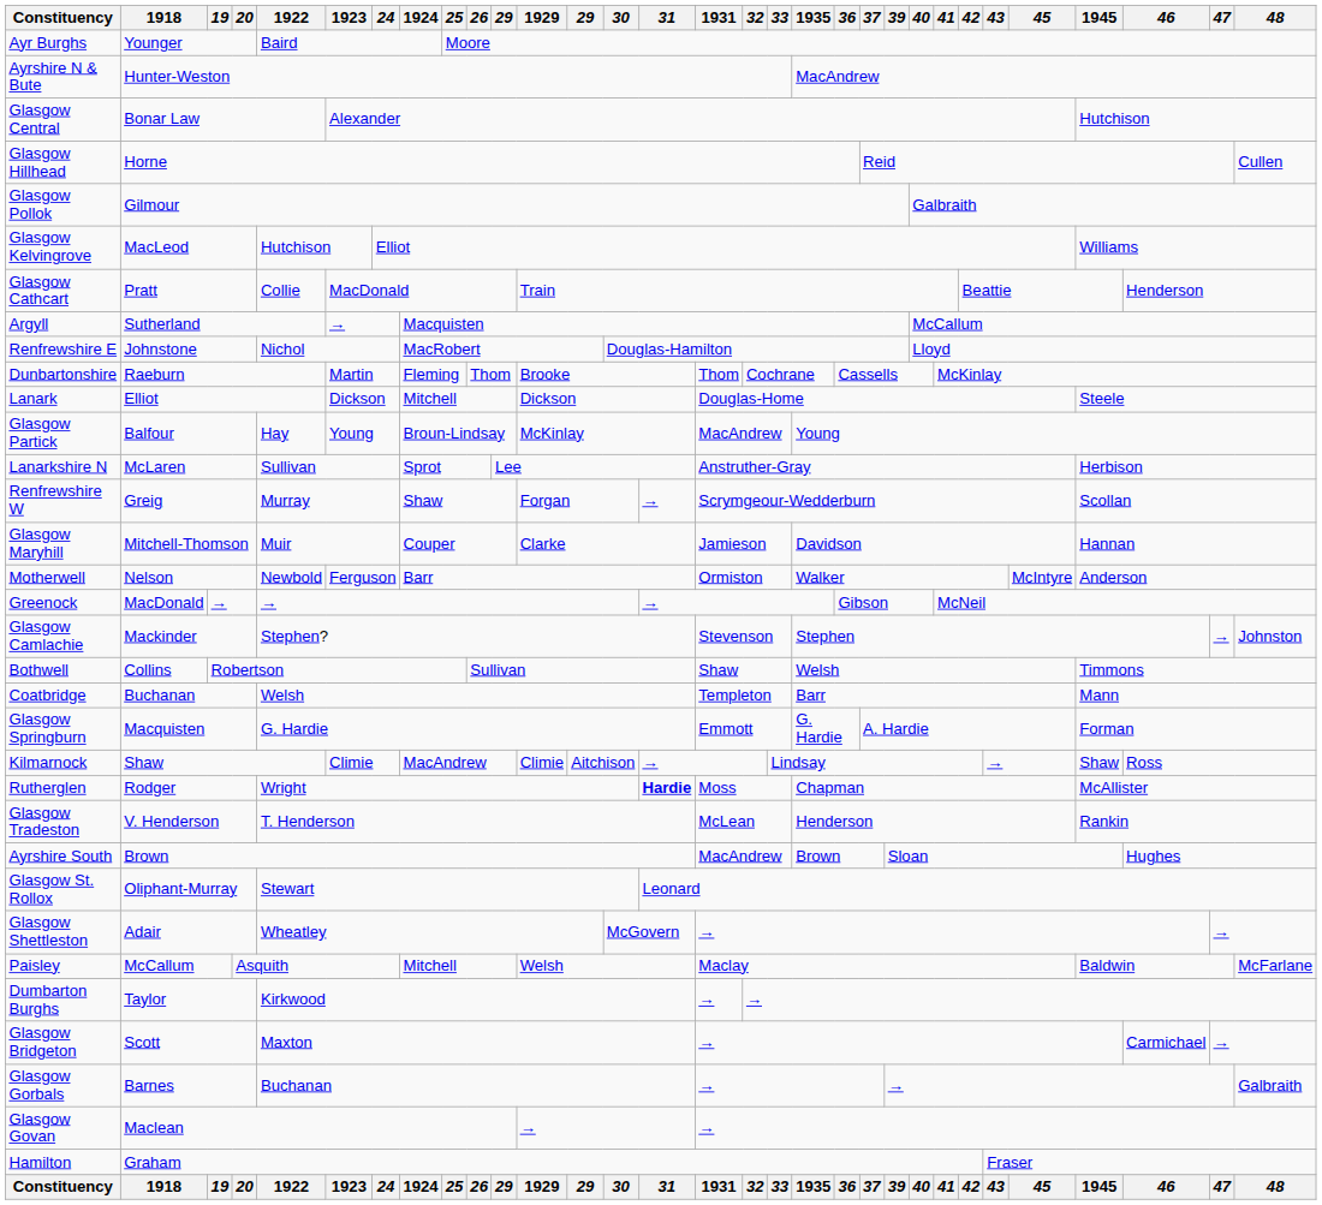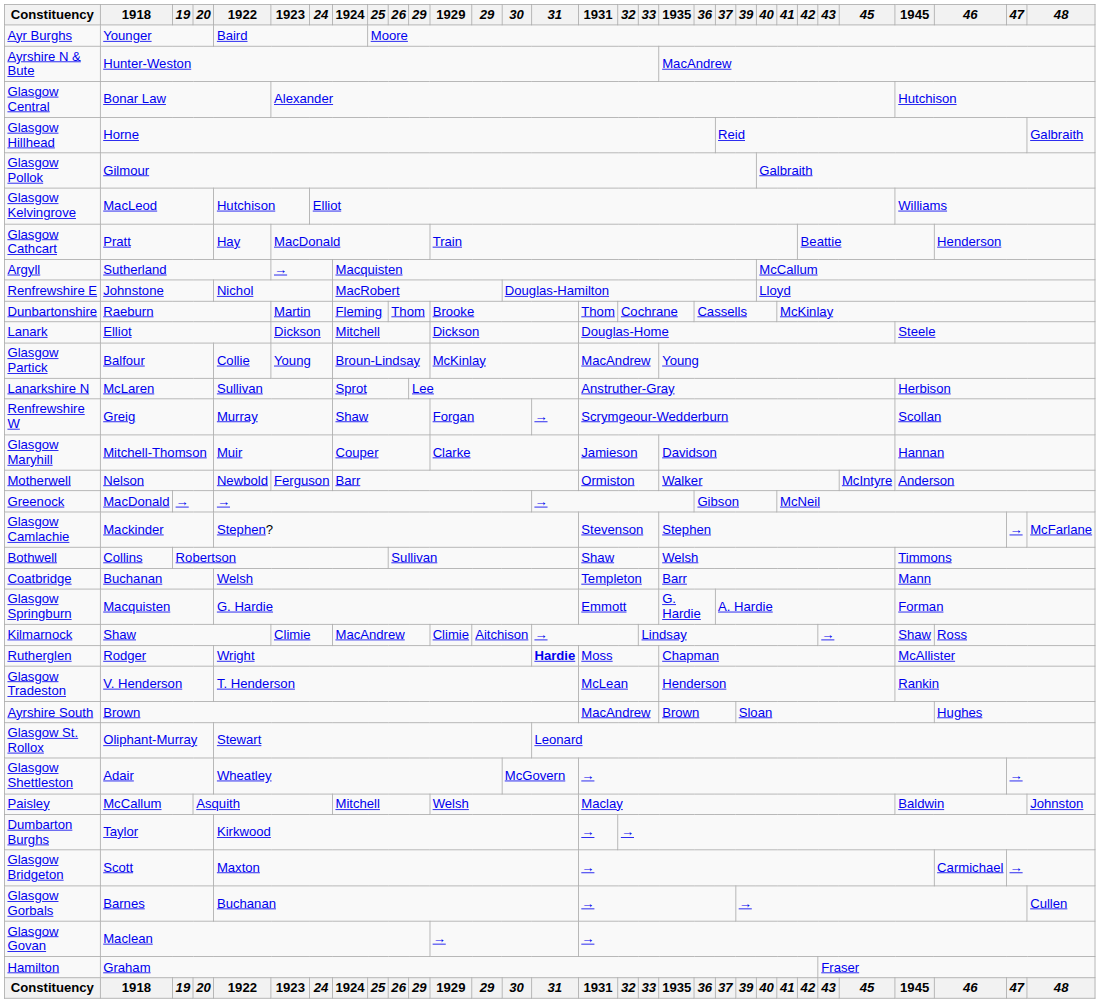Glasgow Hillhead | 48: Cullen -> Galbraith
Glasgow Cathcart | 1922: Collie -> Hay
Glasgow Partick | 1922: Hay -> Collie
Glasgow Camlachie | 48: Johnston -> McFarlane
Paisley | 48: McFarlane -> Johnston
Glasgow Gorbals | 48: Galbraith -> Cullen
